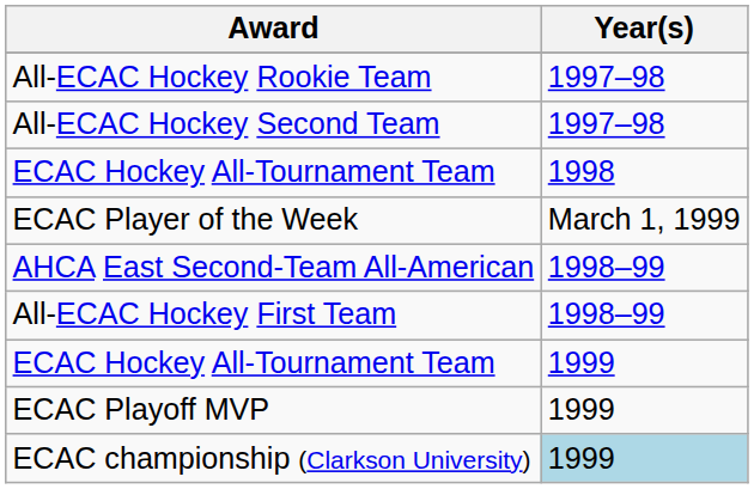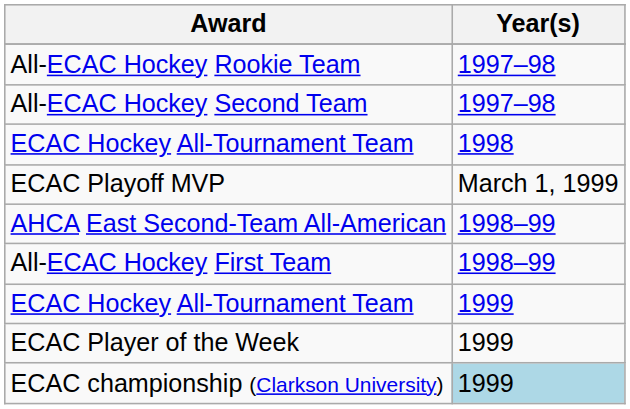row 5 | Award: ECAC Player of the Week -> ECAC Playoff MVP
row 9 | Award: ECAC Playoff MVP -> ECAC Player of the Week
